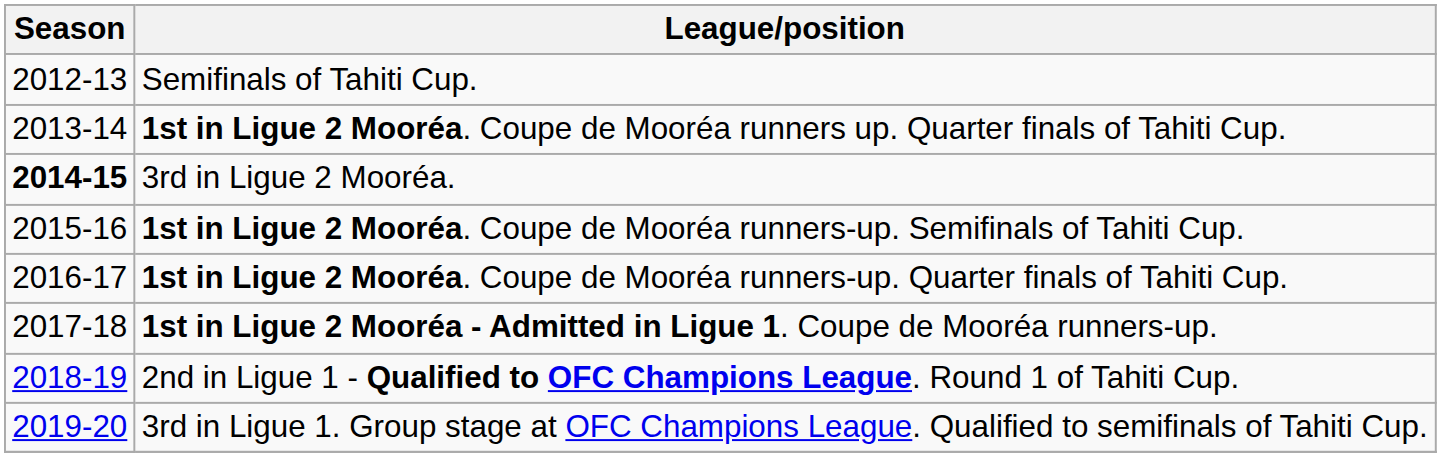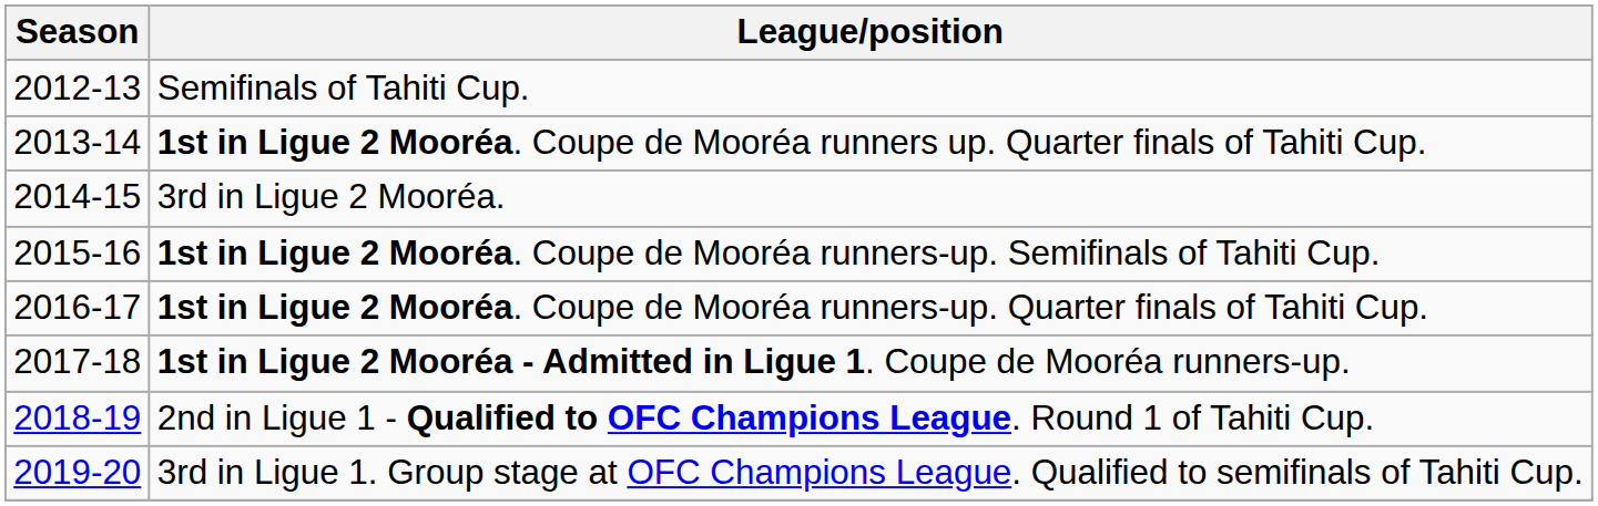3rd in Ligue 2 Mooréa. | Season: bold -> normal
